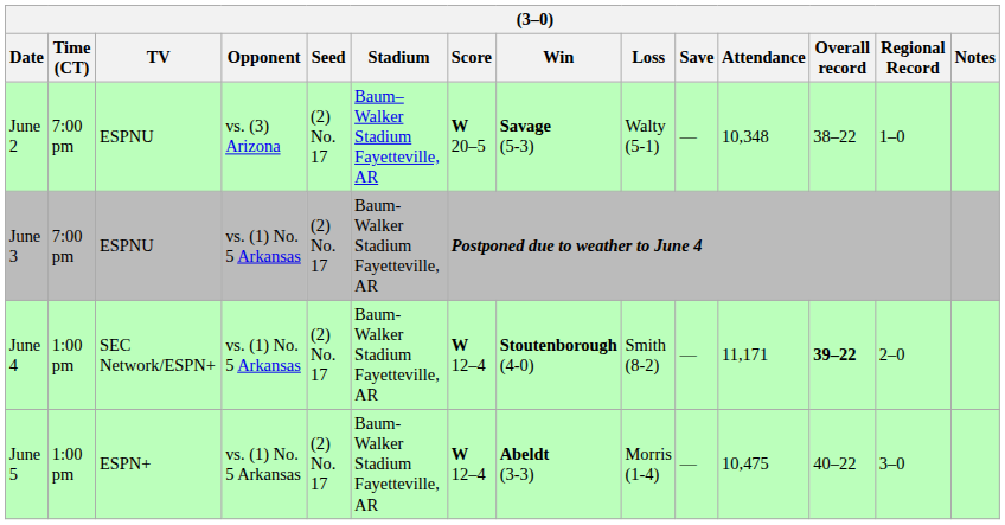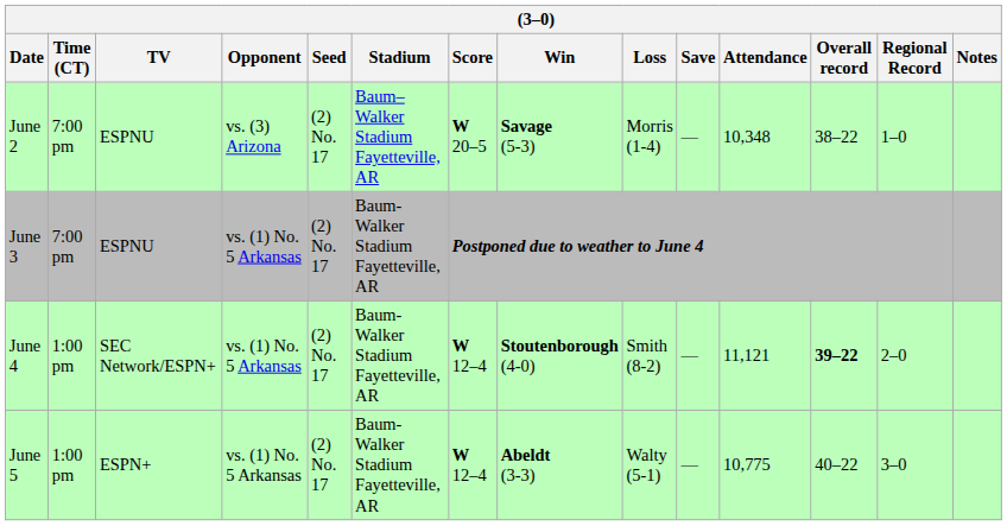June 2 | Loss: Walty (5-1) -> Morris (1-4)
June 4 | Attendance: 11,171 -> 11,121
June 5 | Loss: Morris (1-4) -> Walty (5-1)
June 5 | Attendance: 10,475 -> 10,775
